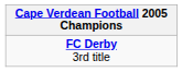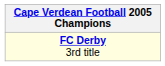row 2 | column 1: no background -> lightyellow background
